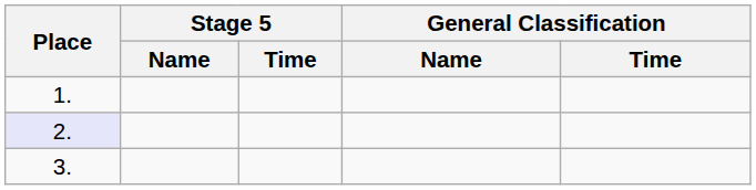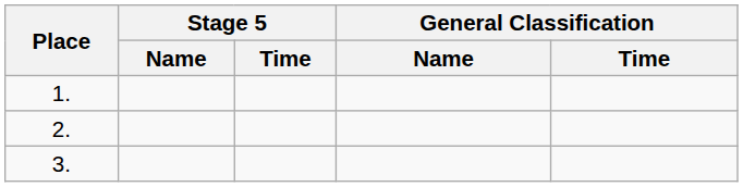2. | Place: lavender background -> no background
